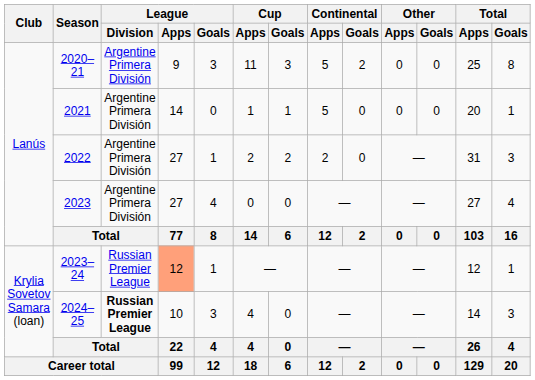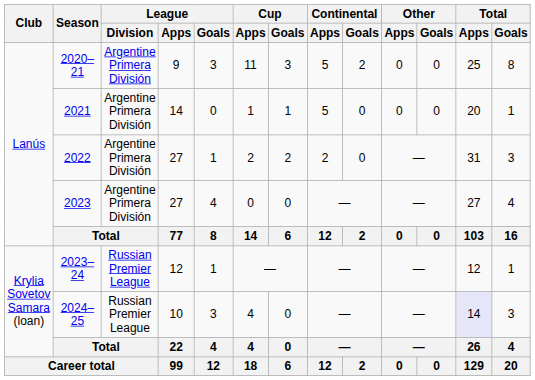2023–24 | League / Apps: lightsalmon background -> no background
2024–25 | League / Division: bold -> normal
2024–25 | Total / Apps: no background -> lavender background
